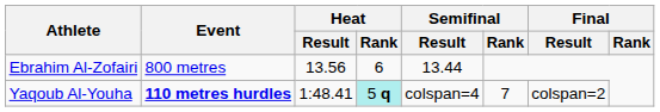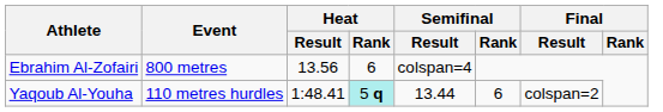Ebrahim Al-Zofairi | Semifinal / Result: 13.44 -> colspan=4
Yaqoub Al-Youha | Event: bold -> normal
Yaqoub Al-Youha | Semifinal / Result: colspan=4 -> 13.44
Yaqoub Al-Youha | Semifinal / Rank: 7 -> 6
